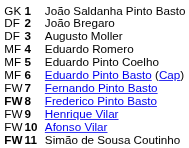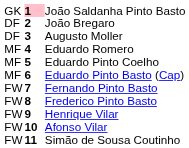João Saldanha Pinto Basto | column 2: no background -> pink background
Frederico Pinto Basto | column 1: bold -> normal
Simão de Sousa Coutinho | column 1: bold -> normal
